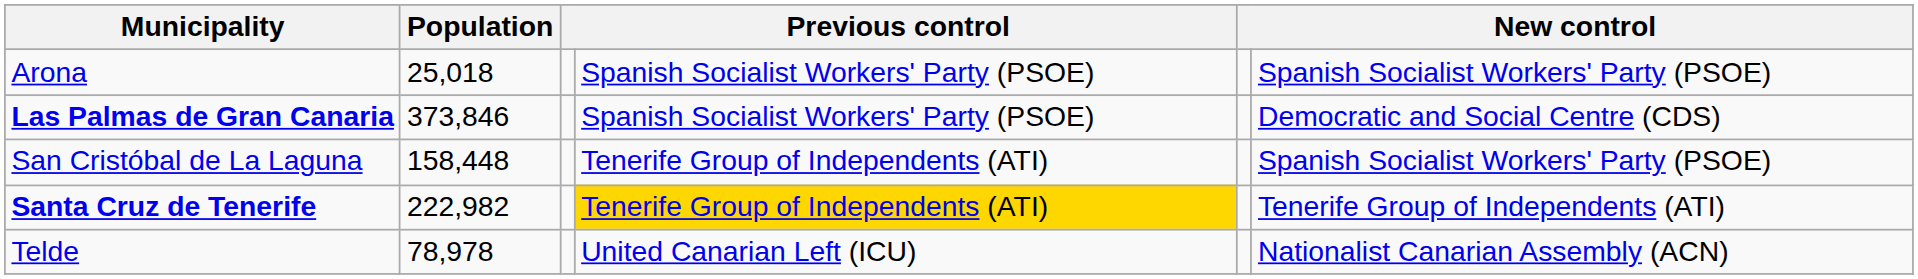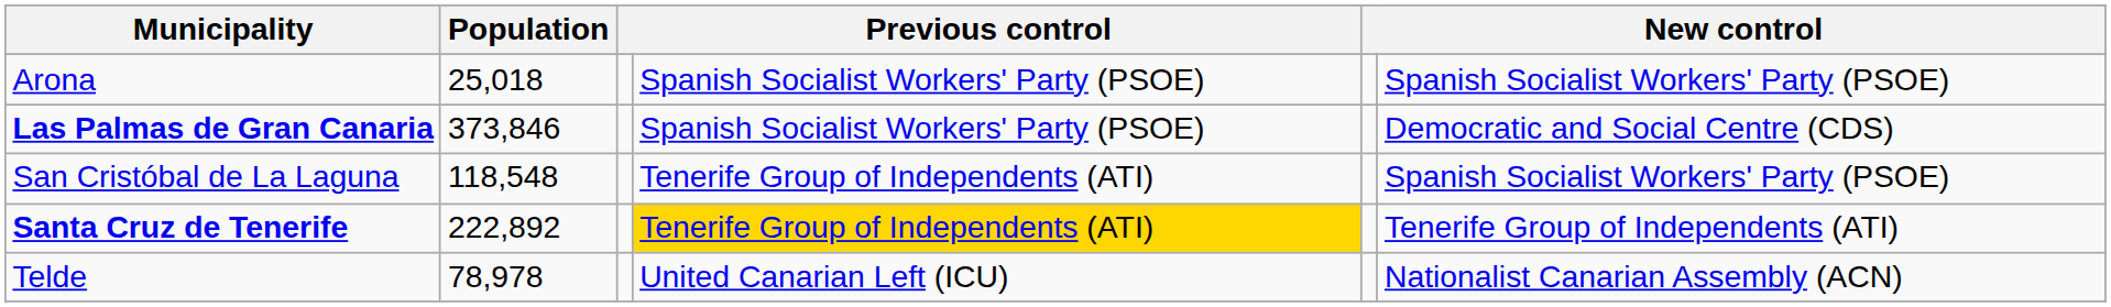San Cristóbal de La Laguna | Population: 158,448 -> 118,548
Santa Cruz de Tenerife | Population: 222,982 -> 222,892
